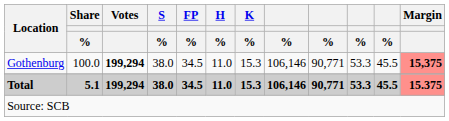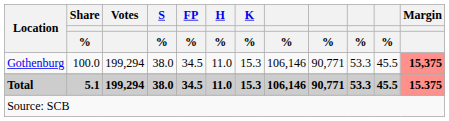Gothenburg | Votes: bold -> normal
